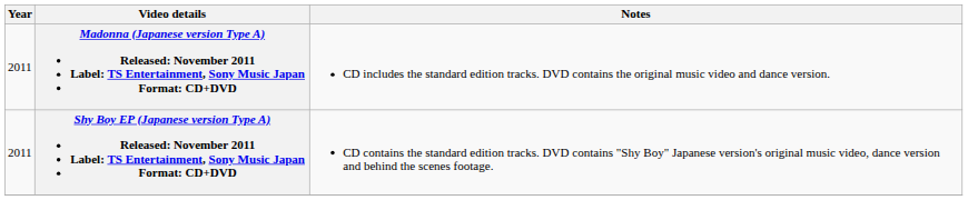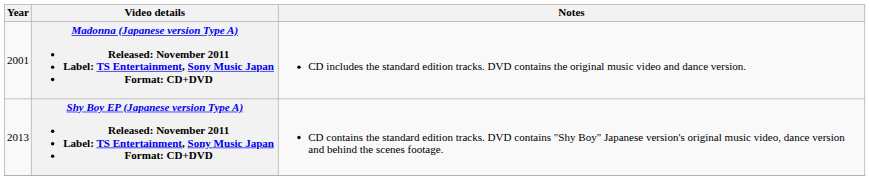row 2 | Year: 2011 -> 2001
row 3 | Year: 2011 -> 2013
